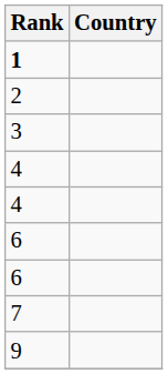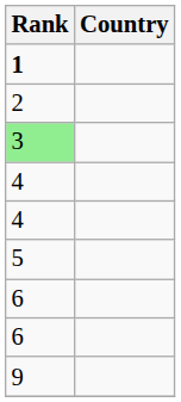row 4 | Rank: no background -> lightgreen background
row 7 | Rank: 6 -> 5
row 9 | Rank: 7 -> 6
